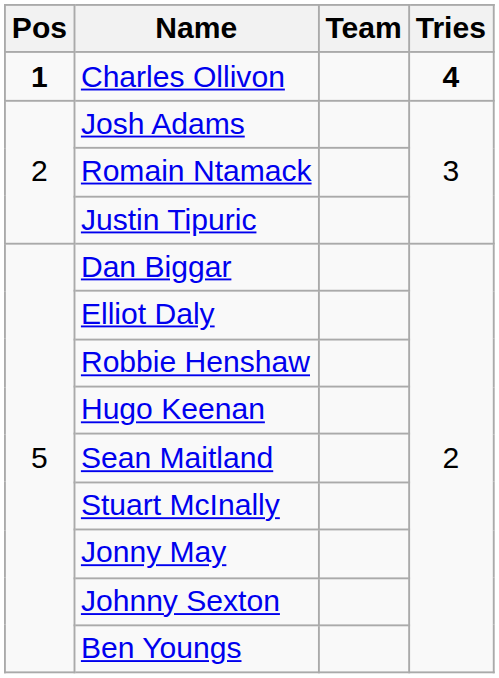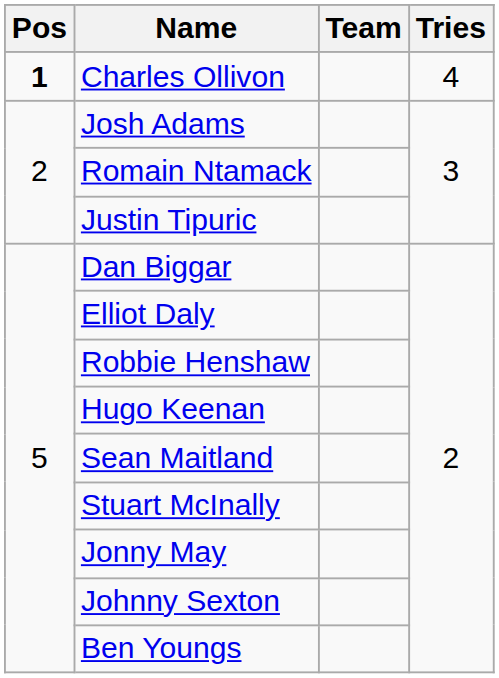Charles Ollivon | Tries: bold -> normal
